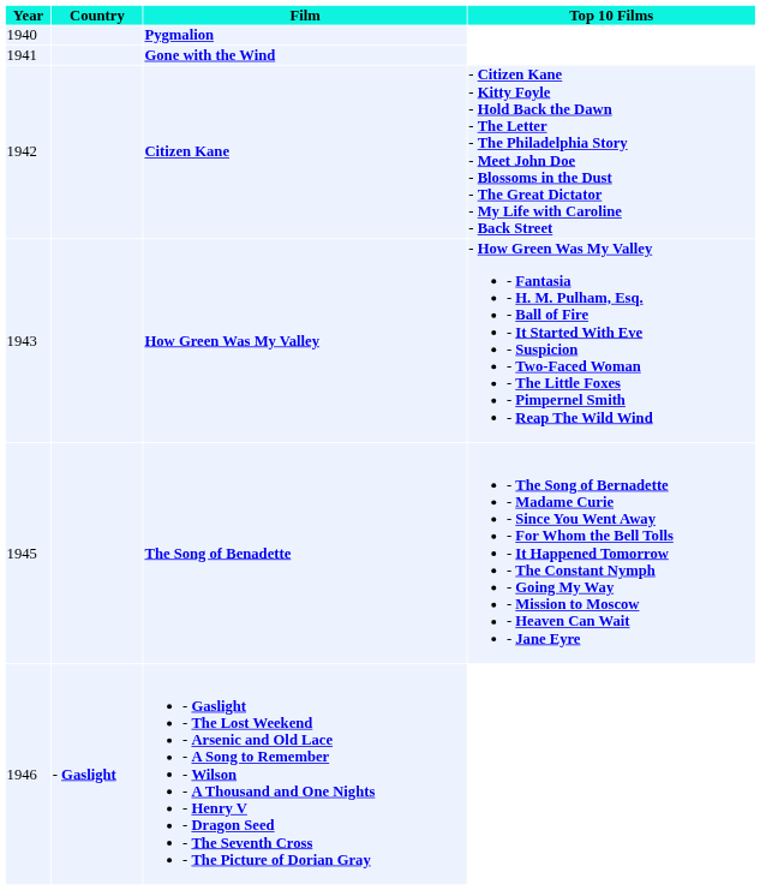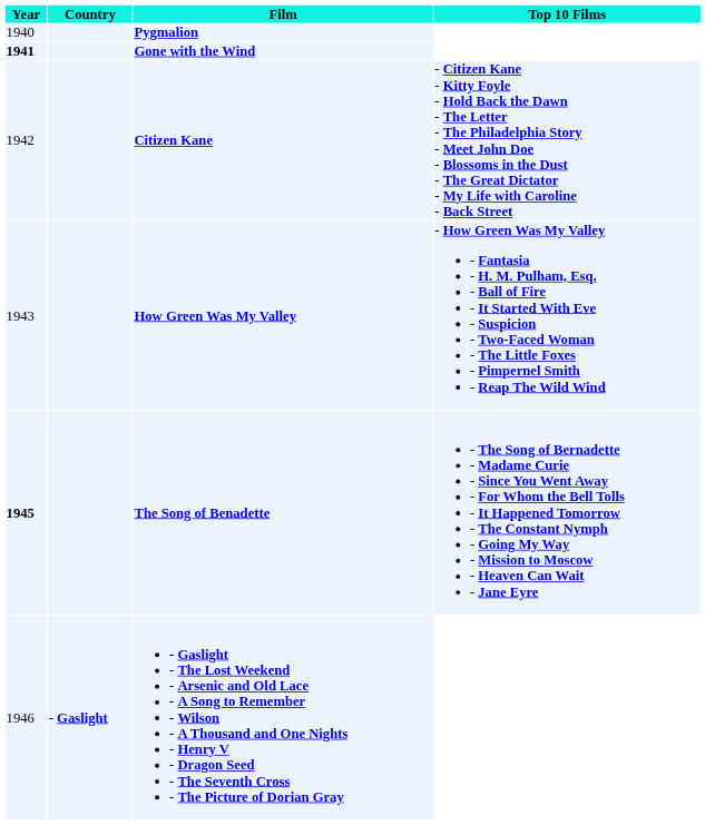Gone with the Wind | Year: normal -> bold
The Song of Benadette | Year: normal -> bold
